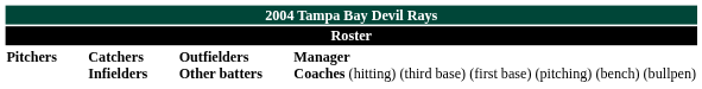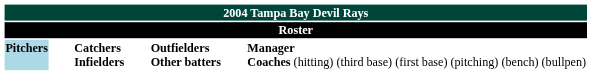Pitchers | column 1: no background -> lightblue background
